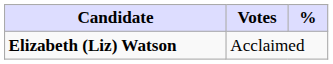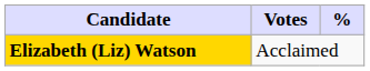Elizabeth (Liz) Watson | Candidate: no background -> gold background
